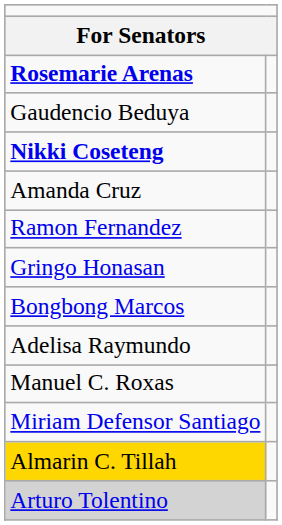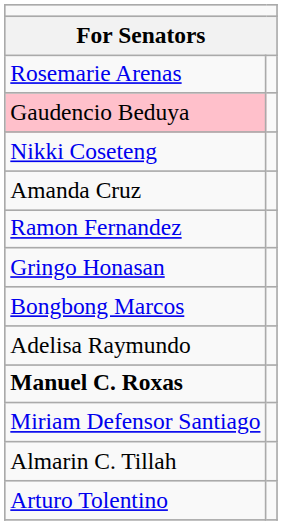Rosemarie Arenas | column 1: bold -> normal
Gaudencio Beduya | column 1: no background -> pink background
Nikki Coseteng | column 1: bold -> normal
Manuel C. Roxas | column 1: normal -> bold
Almarin C. Tillah | column 1: gold background -> no background
Arturo Tolentino | column 1: lightgrey background -> no background
